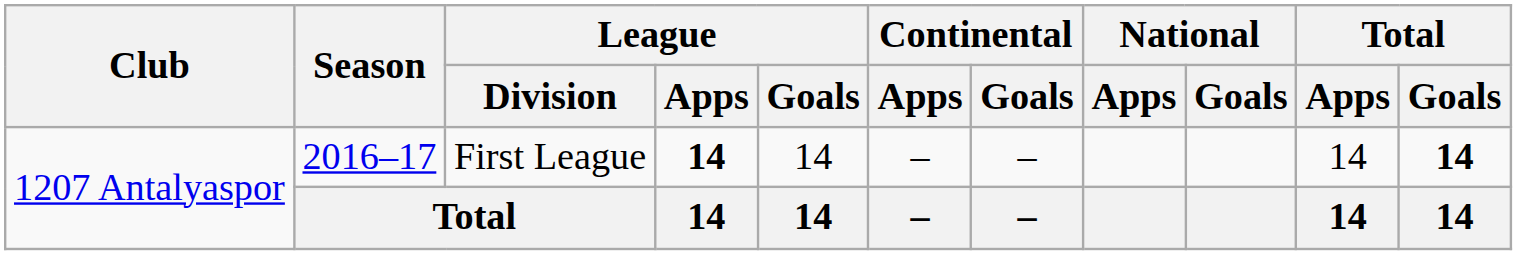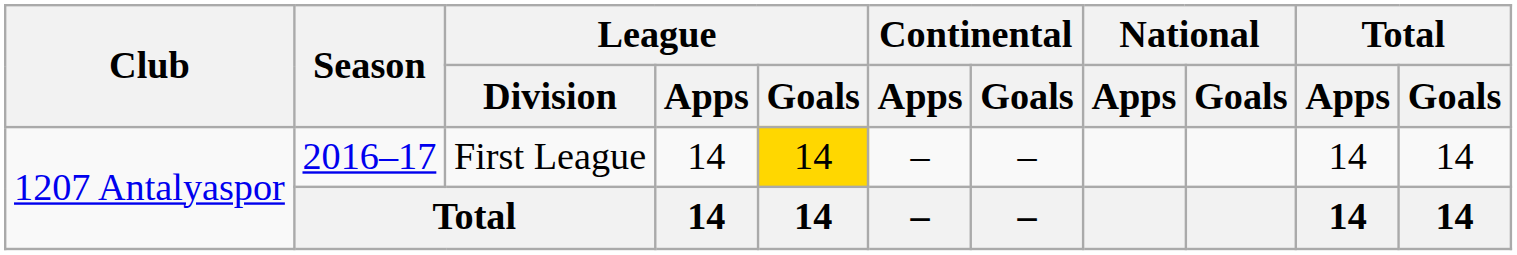1207 Antalyaspor / First League | League / Apps: bold -> normal
1207 Antalyaspor / First League | League / Goals: no background -> gold background
1207 Antalyaspor / First League | Total / Goals: bold -> normal
